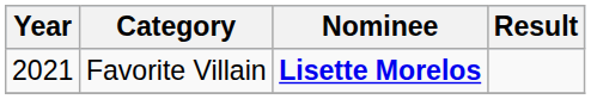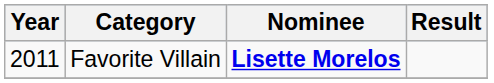Favorite Villain | Year: 2021 -> 2011
